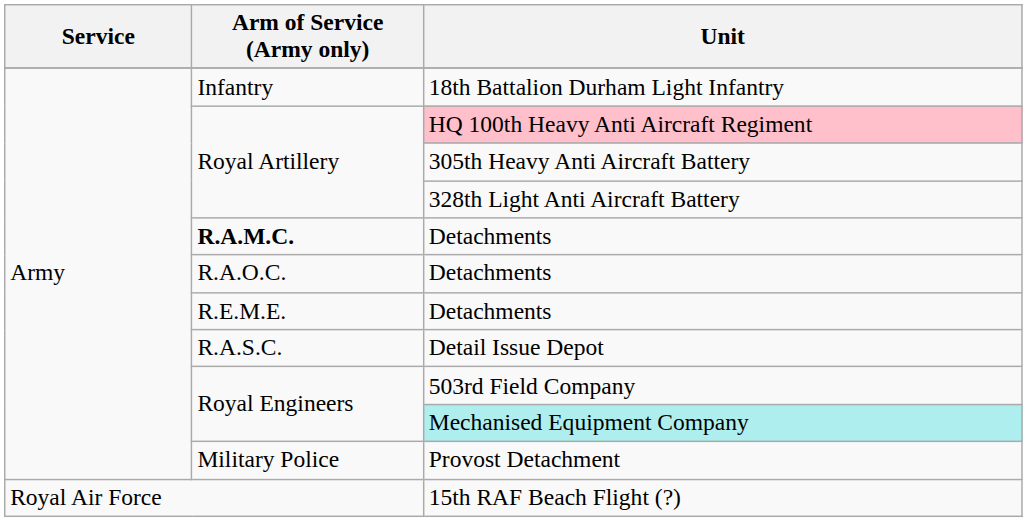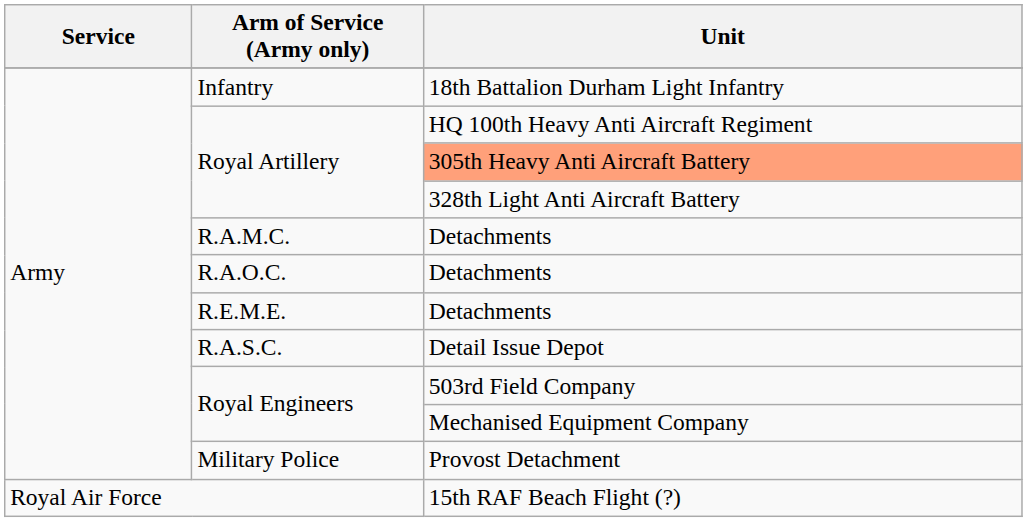HQ 100th Heavy Anti Aircraft Regiment | Unit: pink background -> no background
305th Heavy Anti Aircraft Battery | Unit: no background -> lightsalmon background
R.A.M.C. / Detachments | Arm of Service (Army only): bold -> normal
Mechanised Equipment Company | Unit: paleturquoise background -> no background
